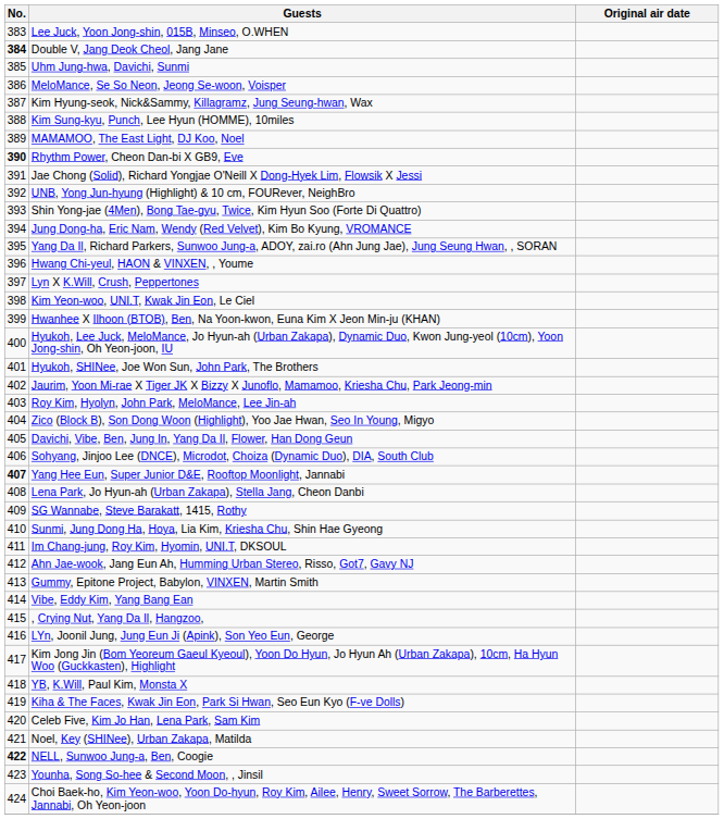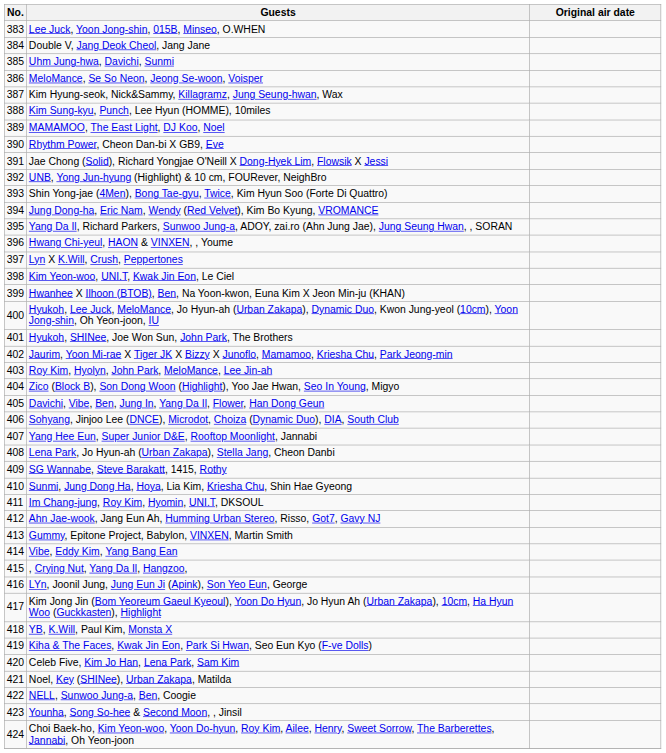Double V, Jang Deok Cheol, Jang Jane | No.: bold -> normal
Rhythm Power, Cheon Dan-bi X GB9, Eve | No.: bold -> normal
Yang Hee Eun, Super Junior D&E, Rooftop Moonlight, Jannabi | No.: bold -> normal
NELL, Sunwoo Jung-a, Ben, Coogie | No.: bold -> normal
